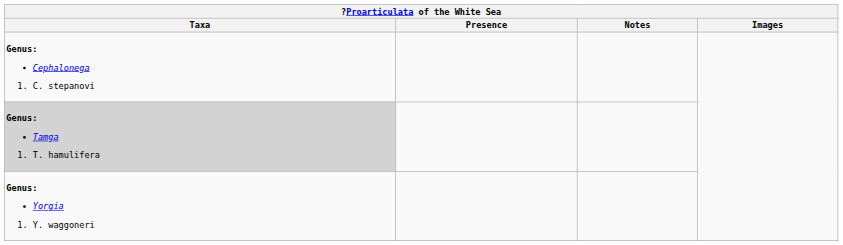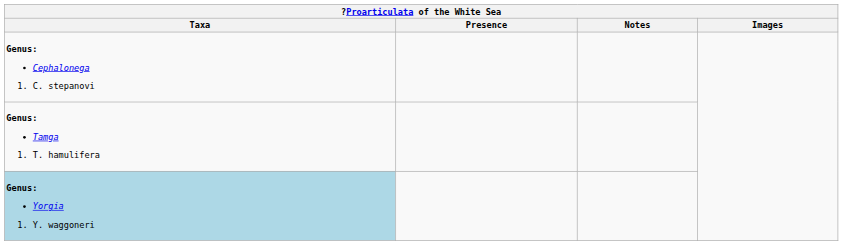Genus: Tamga T. hamulifera | Taxa: lightgrey background -> no background
Genus: Yorgia Y. waggoneri | Taxa: no background -> lightblue background
